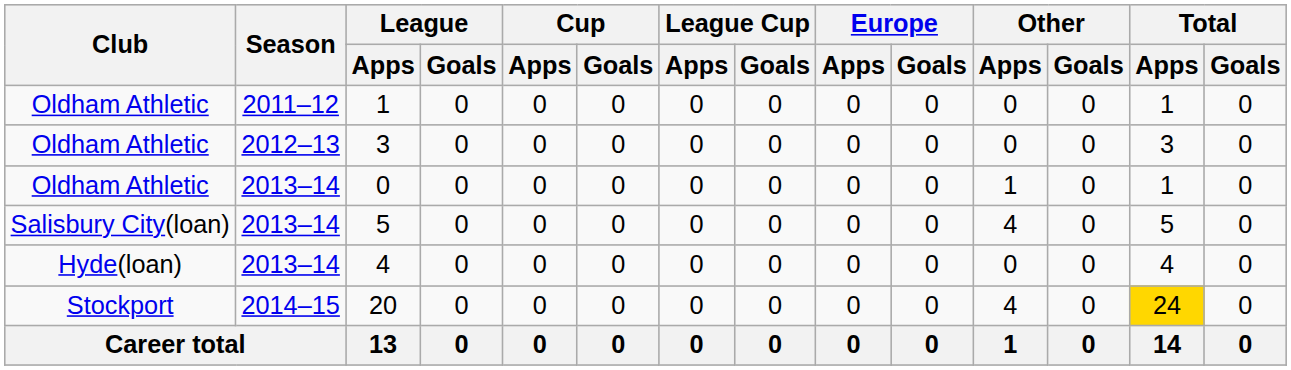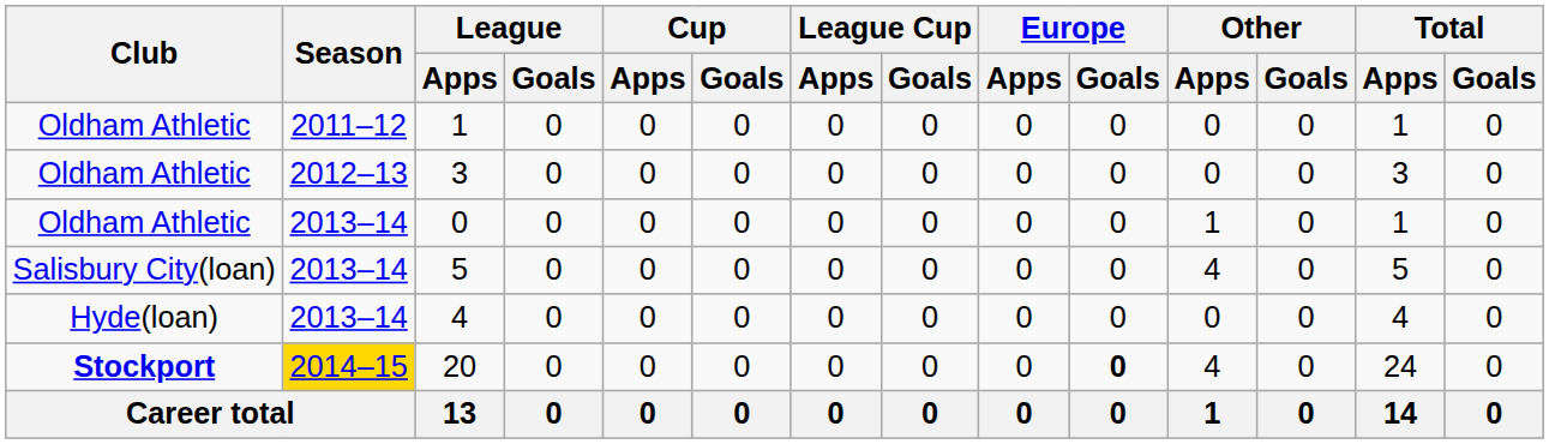20 | Club: normal -> bold
20 | Season: no background -> gold background
20 | Europe / Goals: normal -> bold
20 | Total / Apps: gold background -> no background
